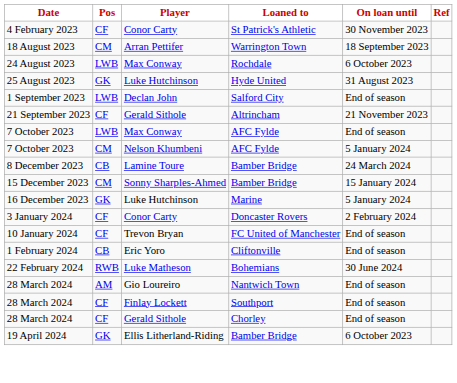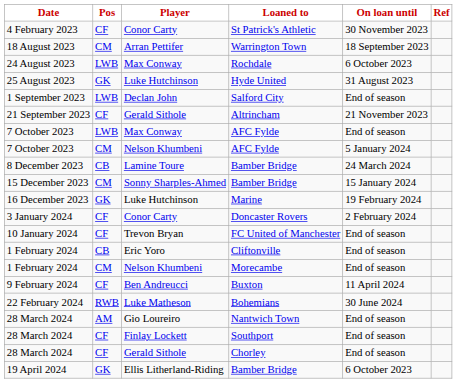Marine | On loan until: 5 January 2024 -> 19 February 2024
+ row: 1 February 2024 | CM | Nelson Khumbeni | Morecambe | End of season
+ row: 9 February 2024 | CF | Ben Andreucci | Buxton | 11 April 2024
